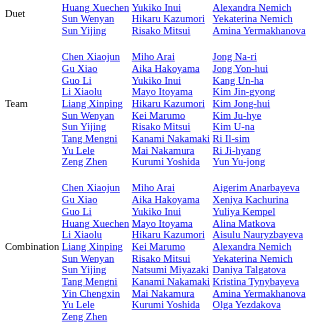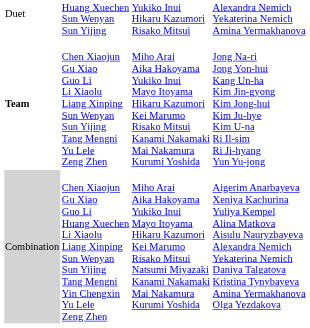Team | column 1: normal -> bold
Combination | column 1: no background -> lightgrey background
